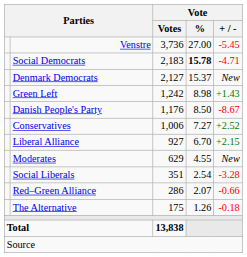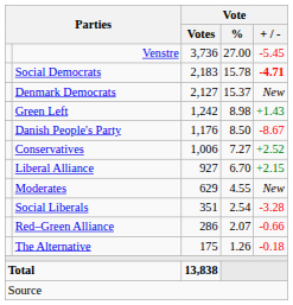Social Democrats | Vote / %: bold -> normal
Social Democrats | Vote / + / -: normal -> bold
